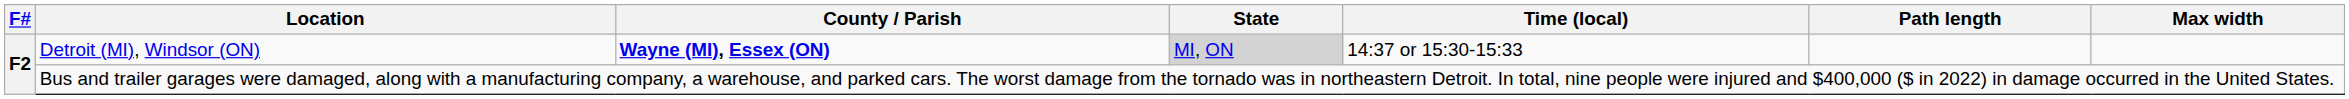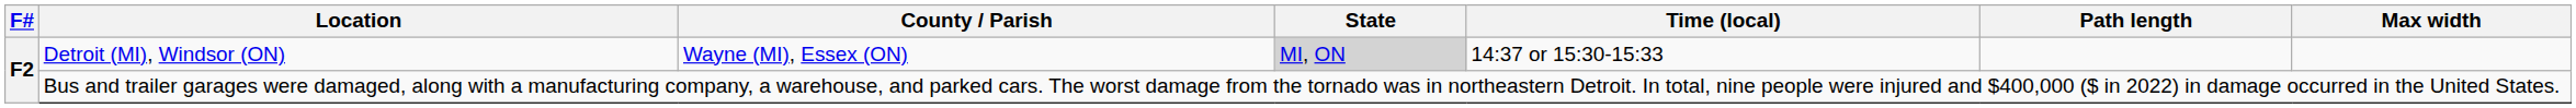Detroit (MI), Windsor (ON) | County / Parish: bold -> normal
